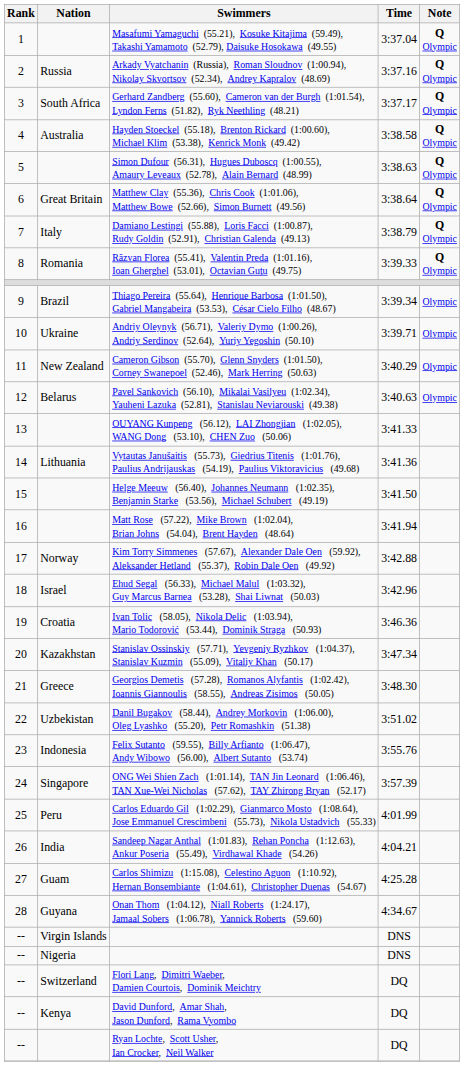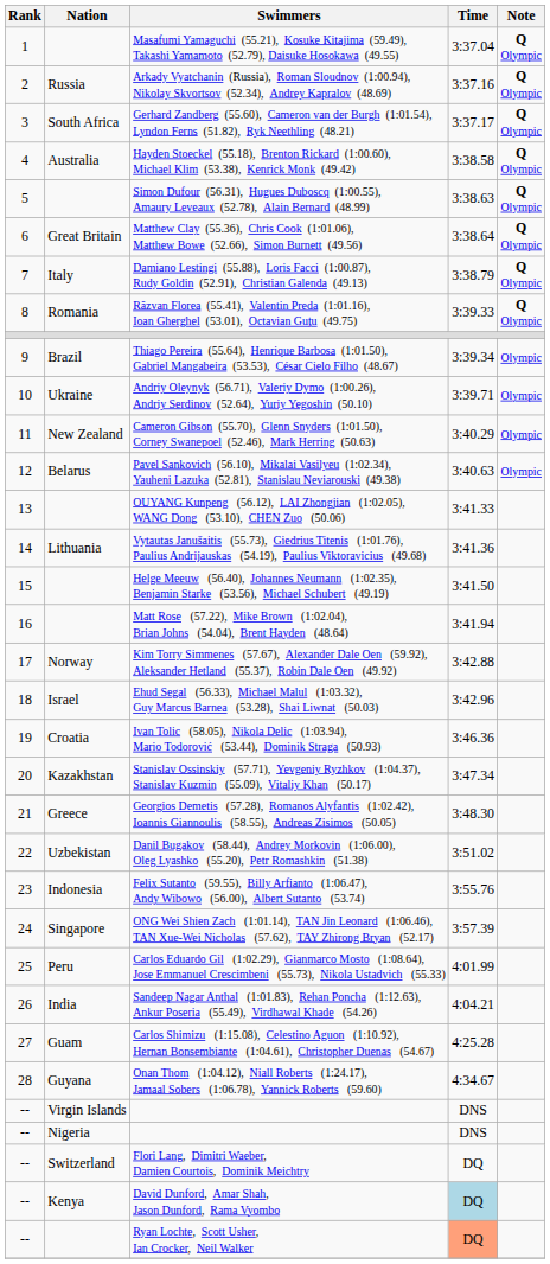David Dunford, Amar Shah, Jason Dunford, Rama Vyombo | Time: no background -> lightblue background
Ryan Lochte, Scott Usher, Ian Crocker, Neil Walker | Time: no background -> lightsalmon background
